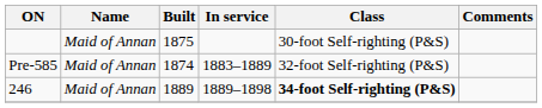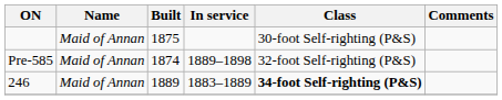Pre-585 | In service: 1883–1889 -> 1889–1898
246 | In service: 1889–1898 -> 1883–1889
